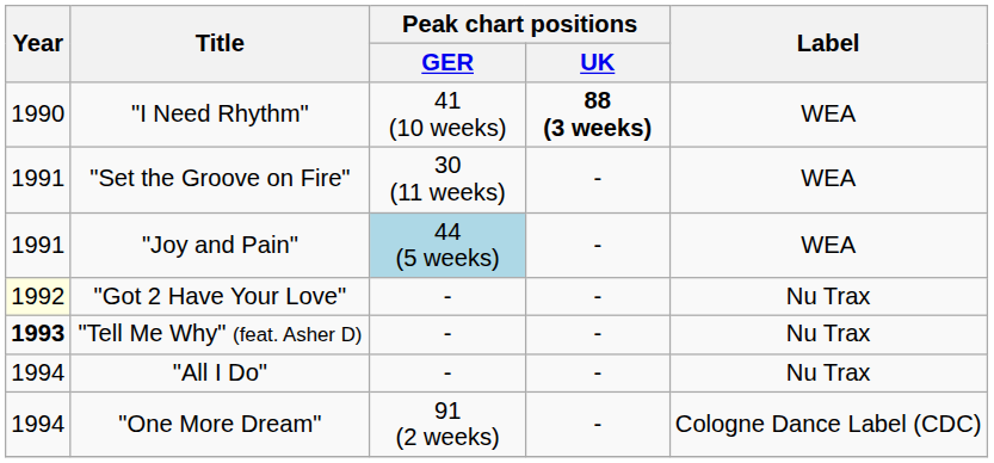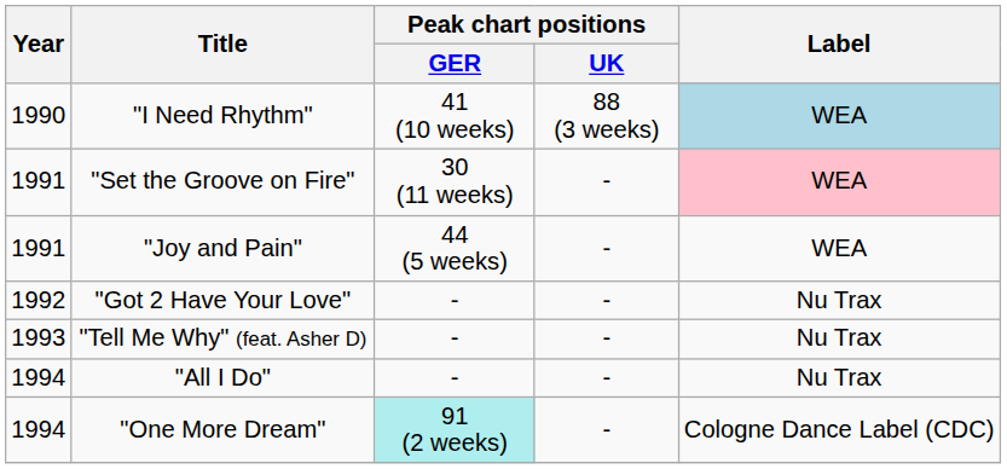"I Need Rhythm" | Peak chart positions / UK: bold -> normal
"I Need Rhythm" | Label: no background -> lightblue background
"Set the Groove on Fire" | Label: no background -> pink background
"Joy and Pain" | Peak chart positions / GER: lightblue background -> no background
"Got 2 Have Your Love" | Year: lightyellow background -> no background
"Tell Me Why" (feat. Asher D) | Year: bold -> normal
"One More Dream" | Peak chart positions / GER: no background -> paleturquoise background
